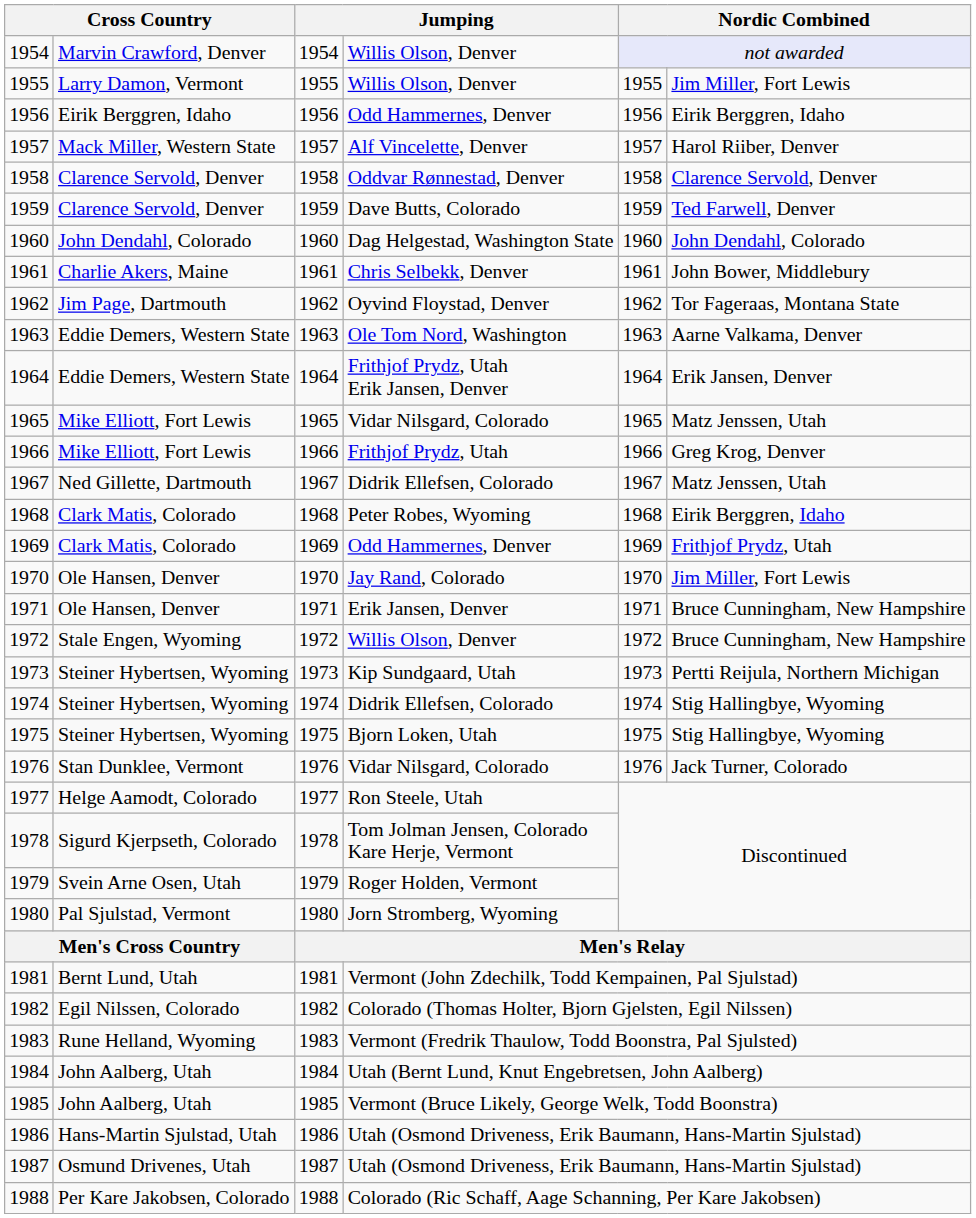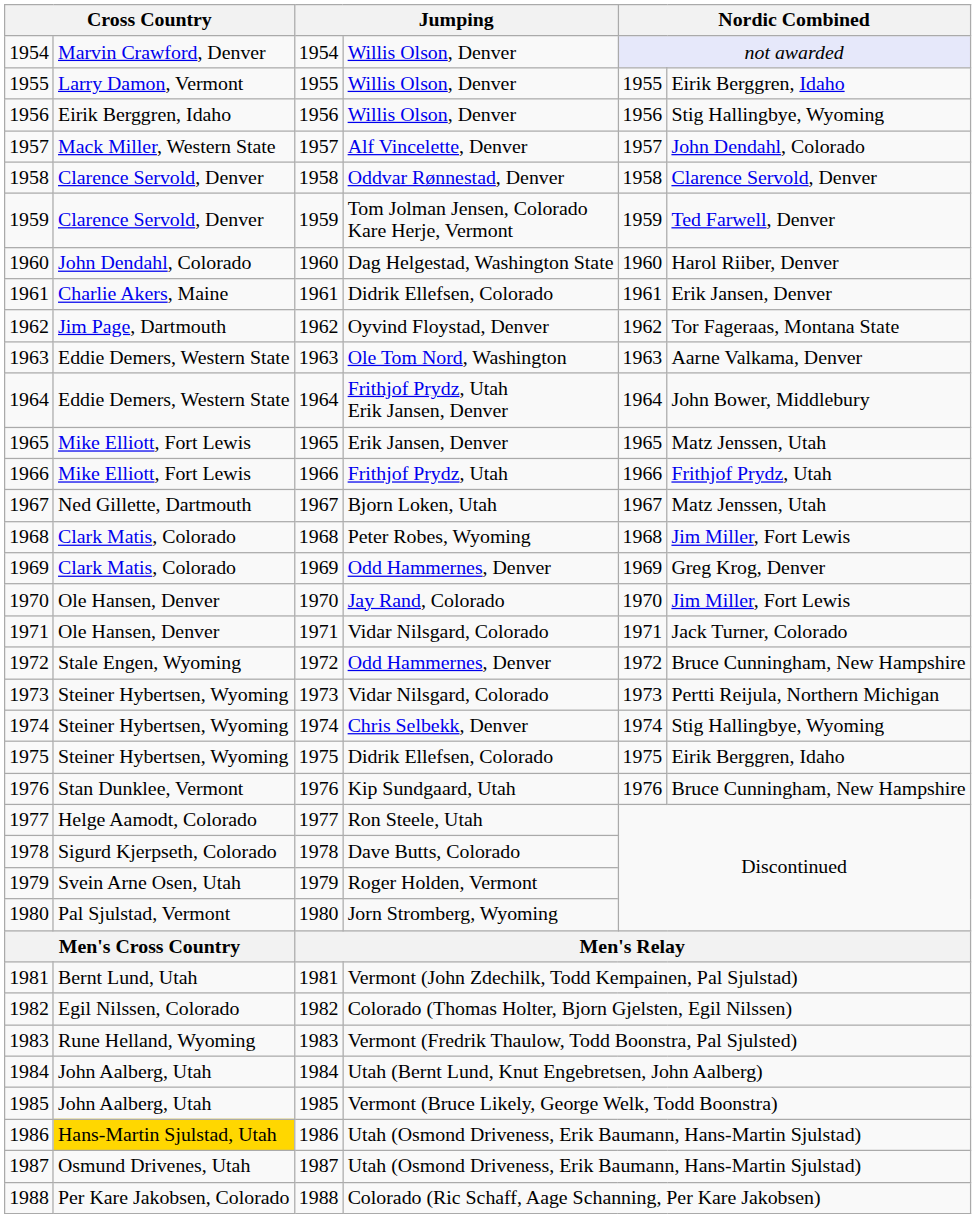row 3 | column 6: Jim Miller, Fort Lewis -> Eirik Berggren, Idaho
row 4 | column 4: Odd Hammernes, Denver -> Willis Olson, Denver
row 4 | column 6: Eirik Berggren, Idaho -> Stig Hallingbye, Wyoming
row 5 | column 6: Harol Riiber, Denver -> John Dendahl, Colorado
row 7 | column 4: Dave Butts, Colorado -> Tom Jolman Jensen, Colorado Kare Herje, Vermont
row 8 | column 6: John Dendahl, Colorado -> Harol Riiber, Denver
row 9 | column 4: Chris Selbekk, Denver -> Didrik Ellefsen, Colorado
row 9 | column 6: John Bower, Middlebury -> Erik Jansen, Denver
row 12 | column 6: Erik Jansen, Denver -> John Bower, Middlebury
row 13 | column 4: Vidar Nilsgard, Colorado -> Erik Jansen, Denver
row 14 | column 6: Greg Krog, Denver -> Frithjof Prydz, Utah
row 15 | column 4: Didrik Ellefsen, Colorado -> Bjorn Loken, Utah
row 16 | column 6: Eirik Berggren, Idaho -> Jim Miller, Fort Lewis
row 17 | column 6: Frithjof Prydz, Utah -> Greg Krog, Denver
row 19 | column 4: Erik Jansen, Denver -> Vidar Nilsgard, Colorado
row 19 | column 6: Bruce Cunningham, New Hampshire -> Jack Turner, Colorado
row 20 | column 4: Willis Olson, Denver -> Odd Hammernes, Denver
row 21 | column 4: Kip Sundgaard, Utah -> Vidar Nilsgard, Colorado
row 22 | column 4: Didrik Ellefsen, Colorado -> Chris Selbekk, Denver
row 23 | column 4: Bjorn Loken, Utah -> Didrik Ellefsen, Colorado
row 23 | column 6: Stig Hallingbye, Wyoming -> Eirik Berggren, Idaho
row 24 | column 4: Vidar Nilsgard, Colorado -> Kip Sundgaard, Utah
row 24 | column 6: Jack Turner, Colorado -> Bruce Cunningham, New Hampshire
row 26 | column 4: Tom Jolman Jensen, Colorado Kare Herje, Vermont -> Dave Butts, Colorado
row 35 | column 2: no background -> gold background
